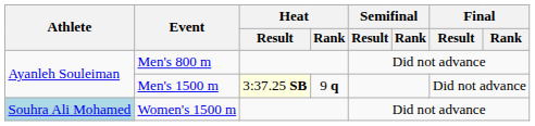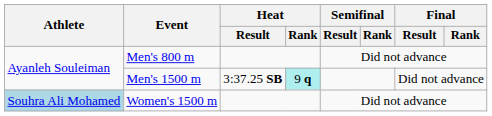Men's 1500 m | Heat / Result: lightyellow background -> no background
Men's 1500 m | Heat / Rank: no background -> paleturquoise background
